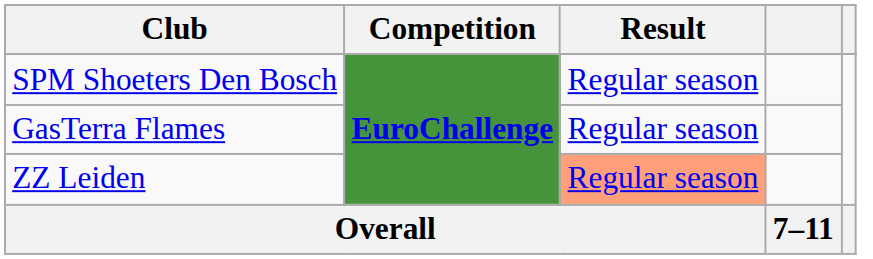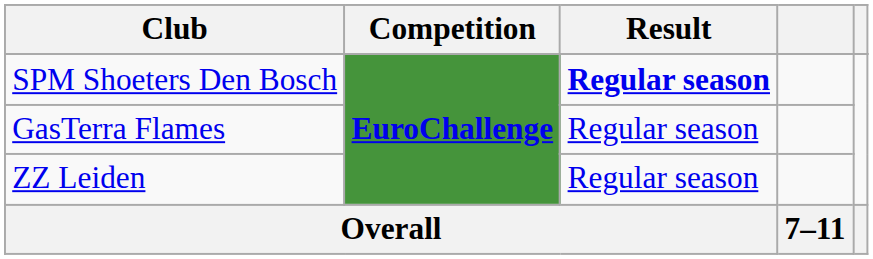SPM Shoeters Den Bosch | Result: normal -> bold
ZZ Leiden | Result: lightsalmon background -> no background
